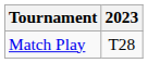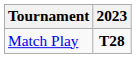Match Play | 2023: normal -> bold
